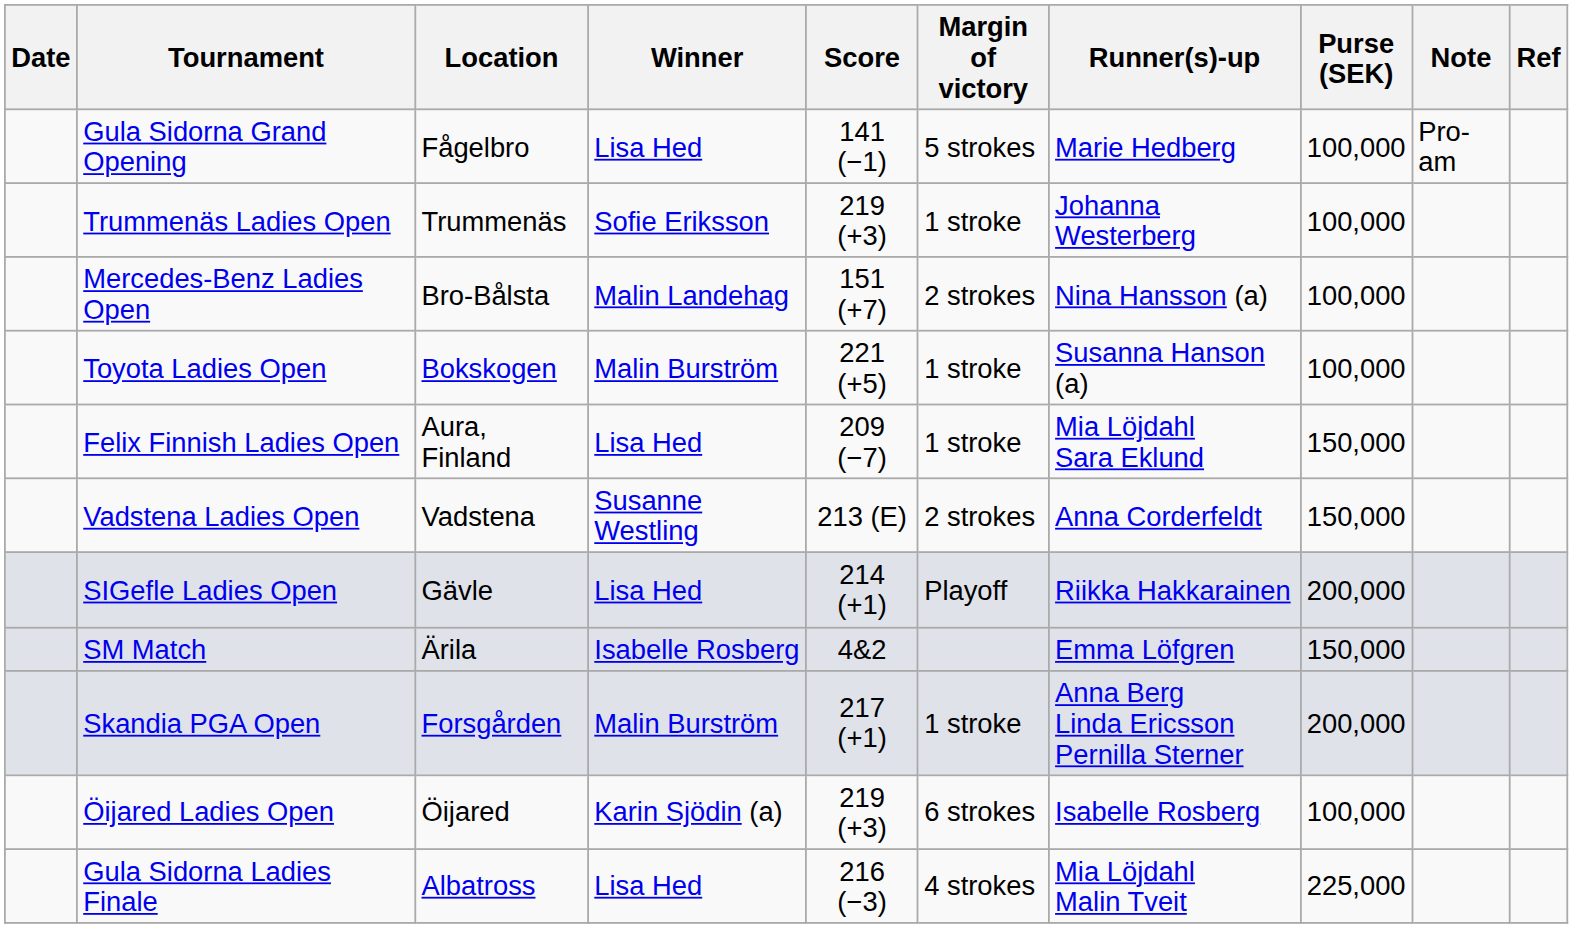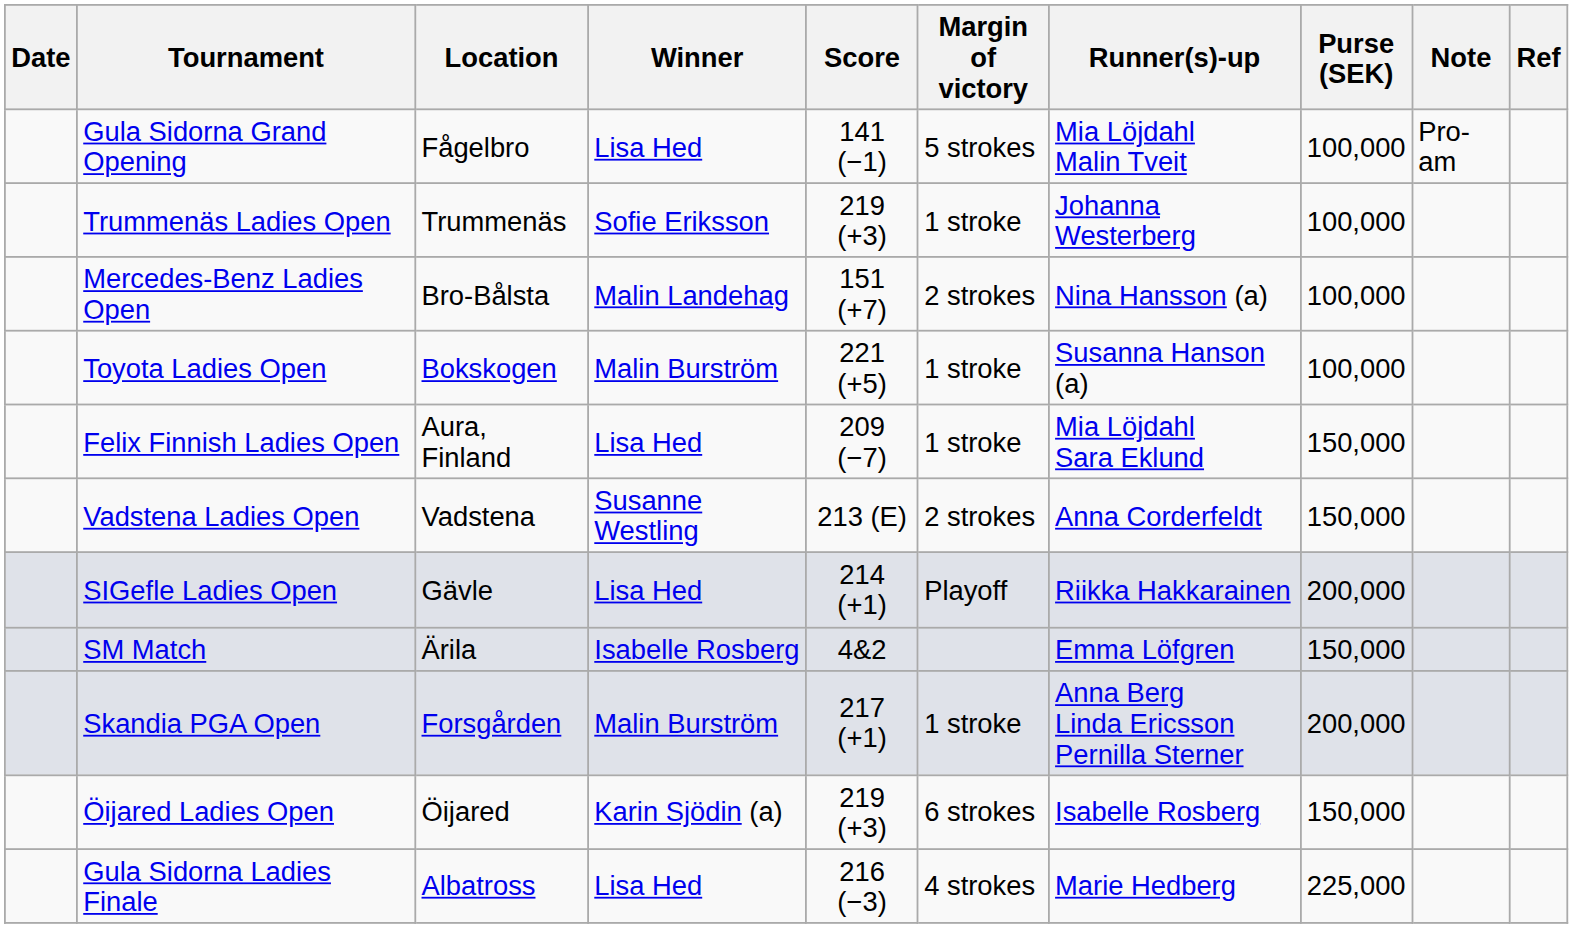Gula Sidorna Grand Opening | Runner(s)-up: Marie Hedberg -> Mia Löjdahl Malin Tveit
Öijared Ladies Open | Purse (SEK): 100,000 -> 150,000
Gula Sidorna Ladies Finale | Runner(s)-up: Mia Löjdahl Malin Tveit -> Marie Hedberg
